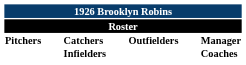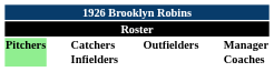Pitchers | column 1: no background -> lightgreen background
